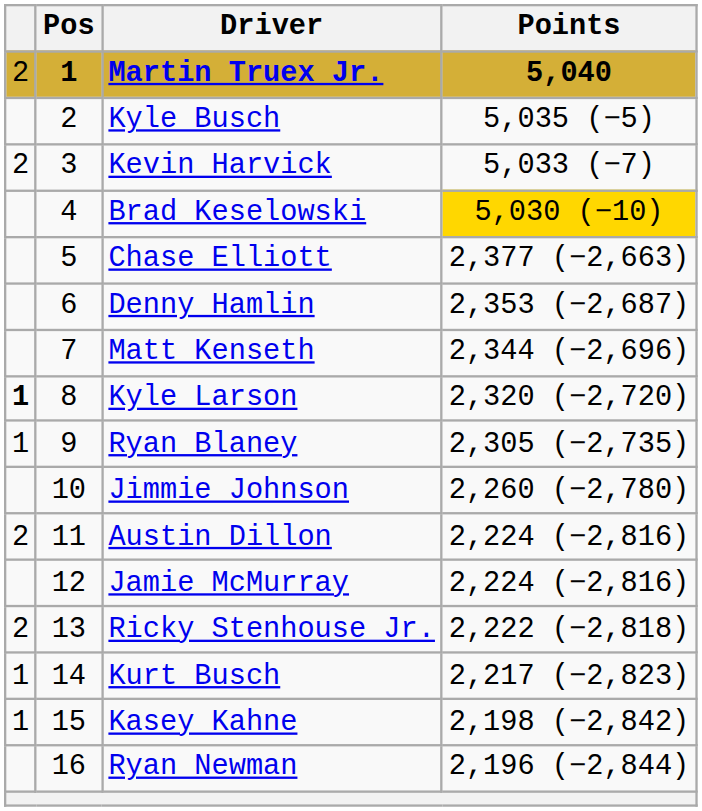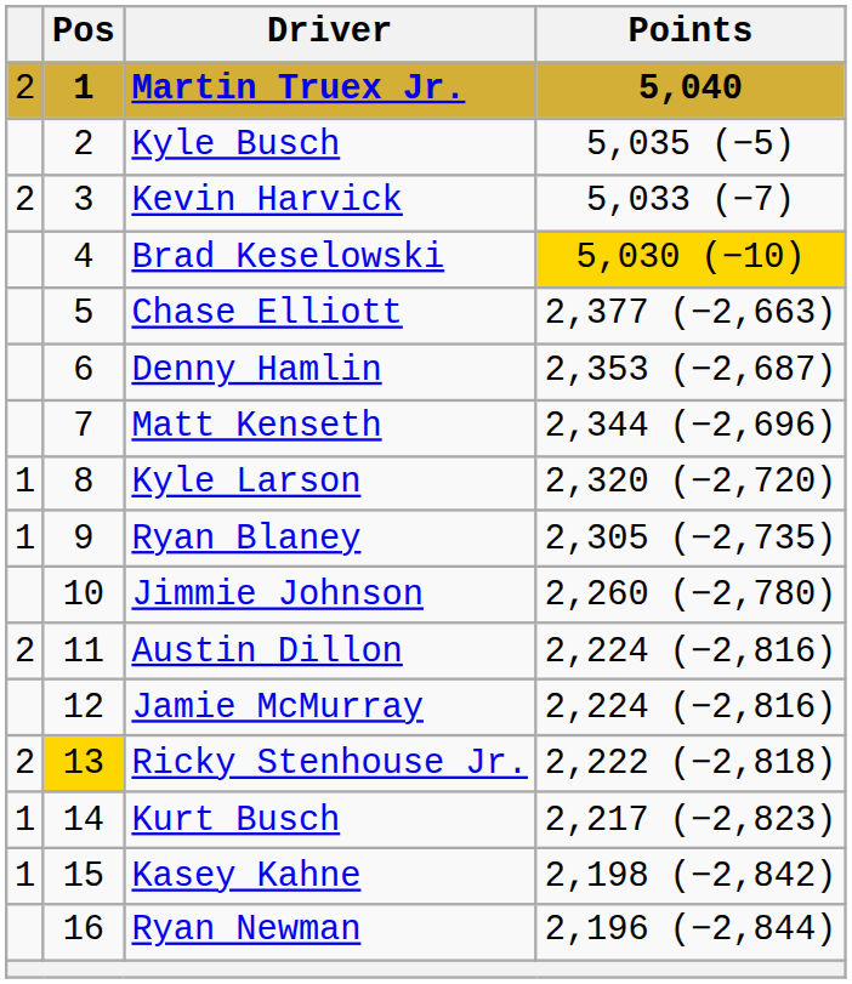Kyle Larson | column 1: bold -> normal
Ricky Stenhouse Jr. | Pos: no background -> gold background
